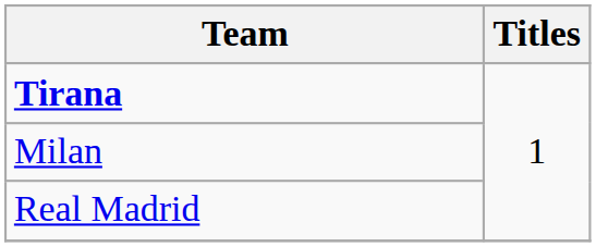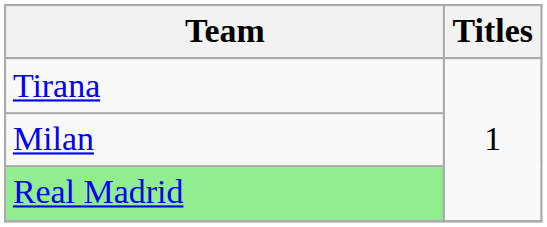Tirana | Team: bold -> normal
Real Madrid | Team: no background -> lightgreen background
